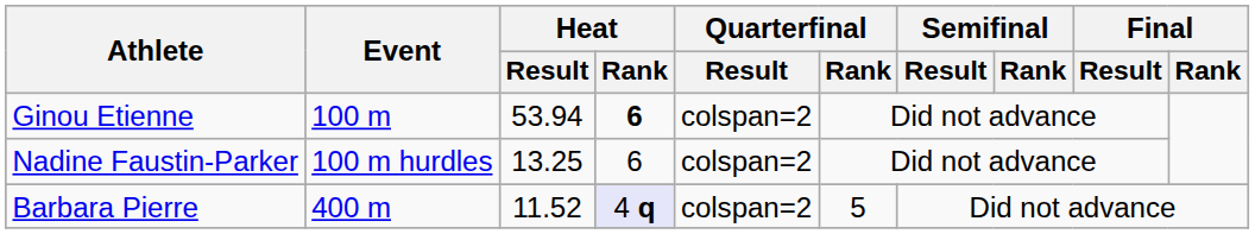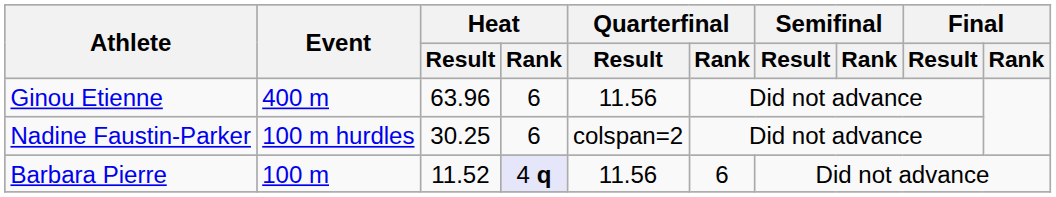Ginou Etienne | Event: 100 m -> 400 m
Ginou Etienne | Heat / Result: 53.94 -> 63.96
Ginou Etienne | Heat / Rank: bold -> normal
Ginou Etienne | Quarterfinal / Result: colspan=2 -> 11.56
Nadine Faustin-Parker | Heat / Result: 13.25 -> 30.25
Barbara Pierre | Event: 400 m -> 100 m
Barbara Pierre | Quarterfinal / Result: colspan=2 -> 11.56
Barbara Pierre | Quarterfinal / Rank: 5 -> 6
